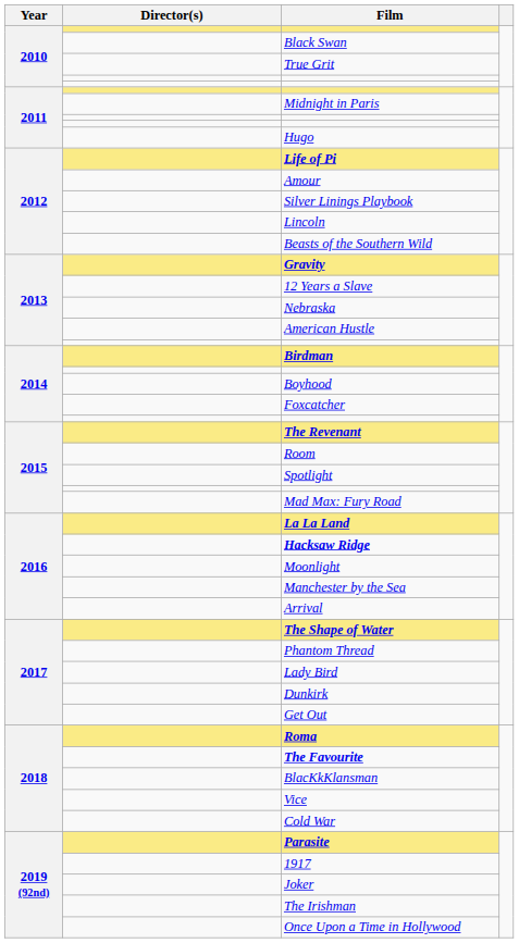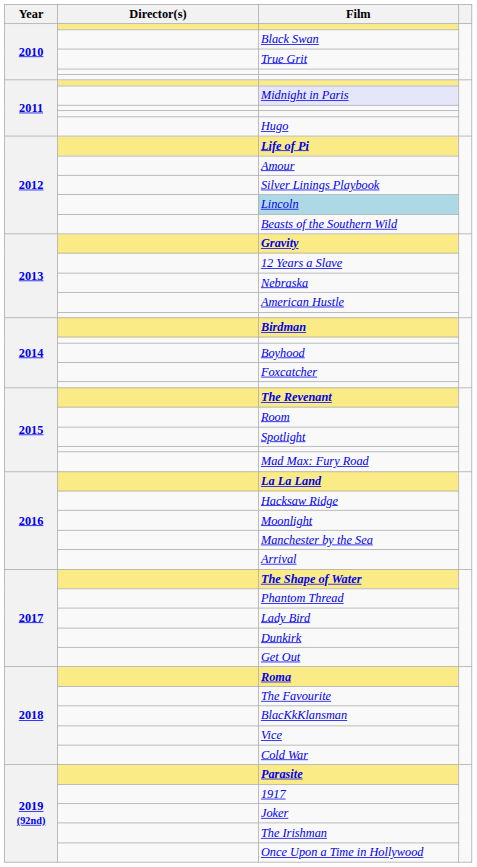Midnight in Paris | Film: no background -> lavender background
Lincoln | Film: no background -> lightblue background
Hacksaw Ridge | Film: bold -> normal
The Favourite | Film: bold -> normal
